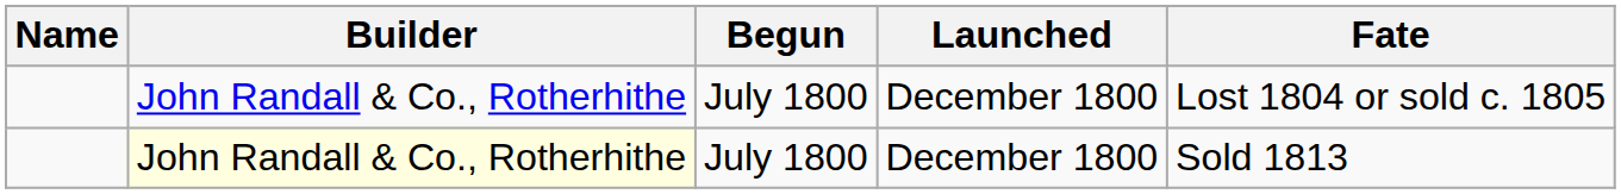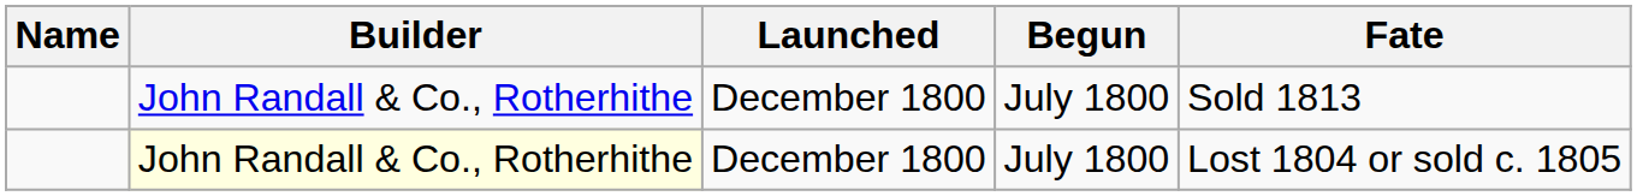columns swapped: Begun <-> Launched
row 2 | Fate: Lost 1804 or sold c. 1805 -> Sold 1813
row 3 | Fate: Sold 1813 -> Lost 1804 or sold c. 1805
